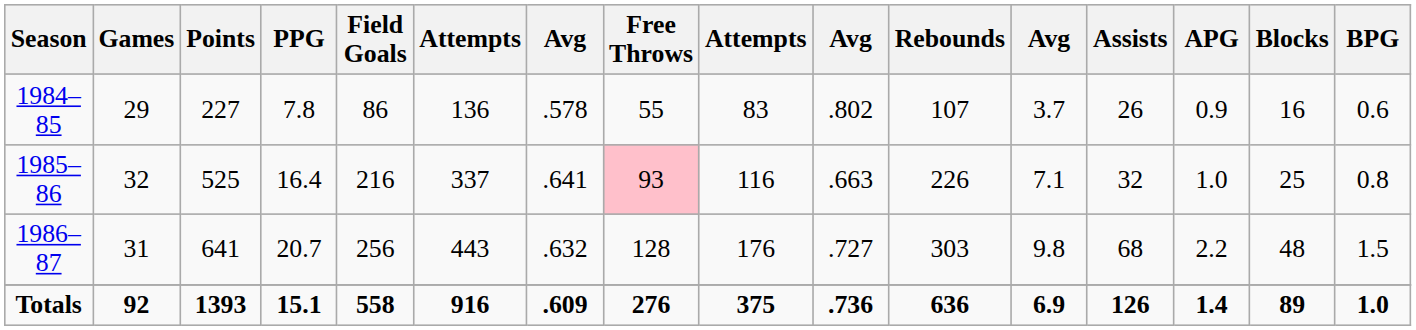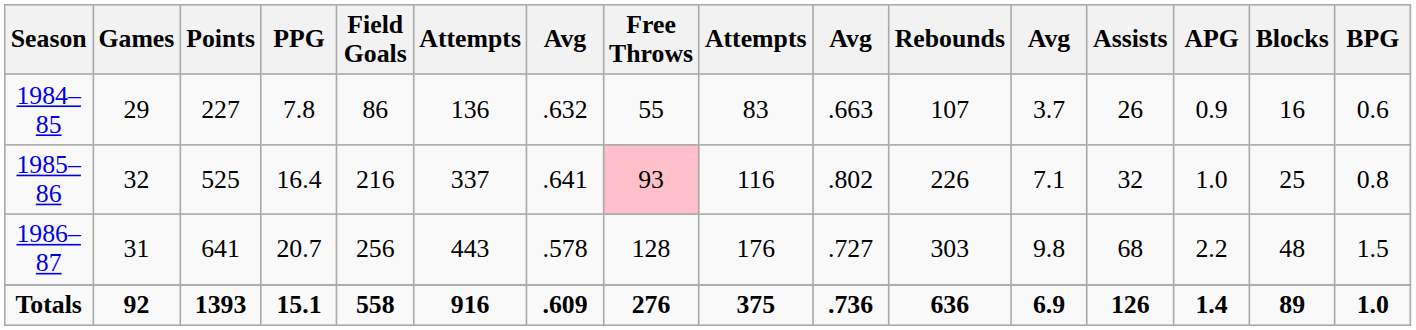1984–85 | column 7: .578 -> .632
1984–85 | column 10: .802 -> .663
1985–86 | column 10: .663 -> .802
1986–87 | column 7: .632 -> .578
